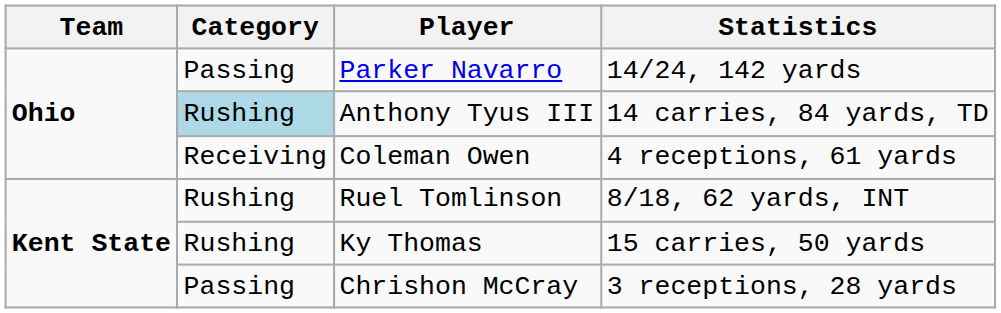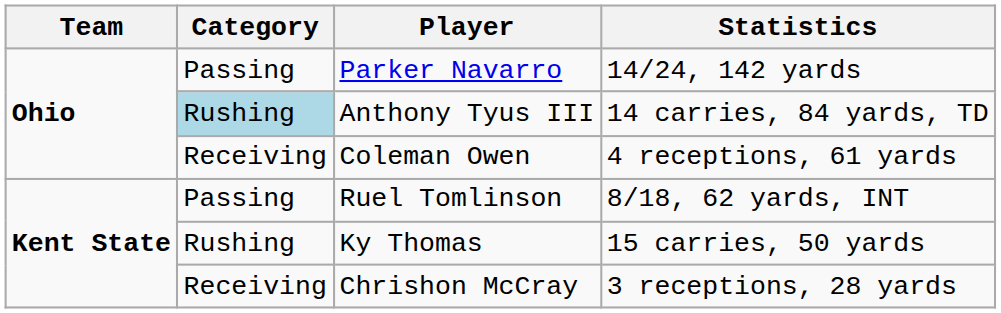Ruel Tomlinson | Category: Rushing -> Passing
Chrishon McCray | Category: Passing -> Receiving
